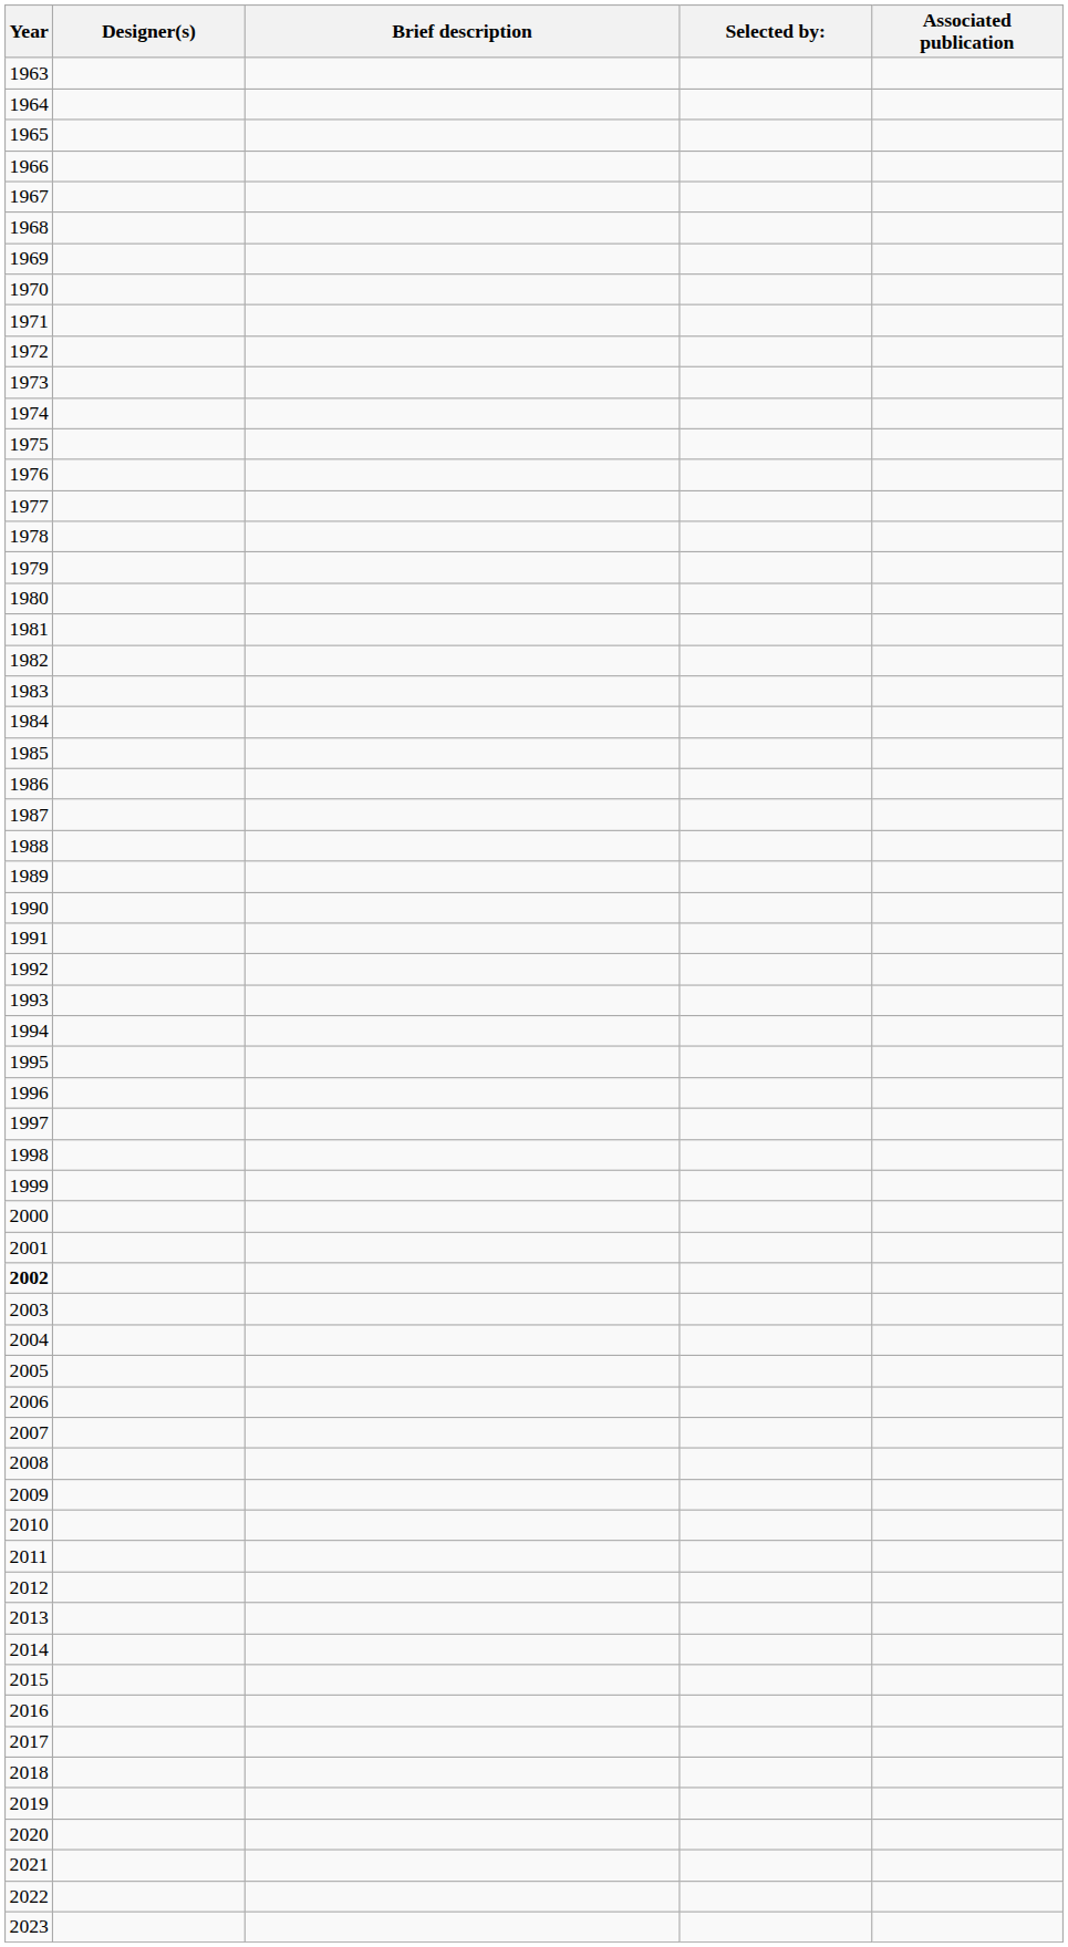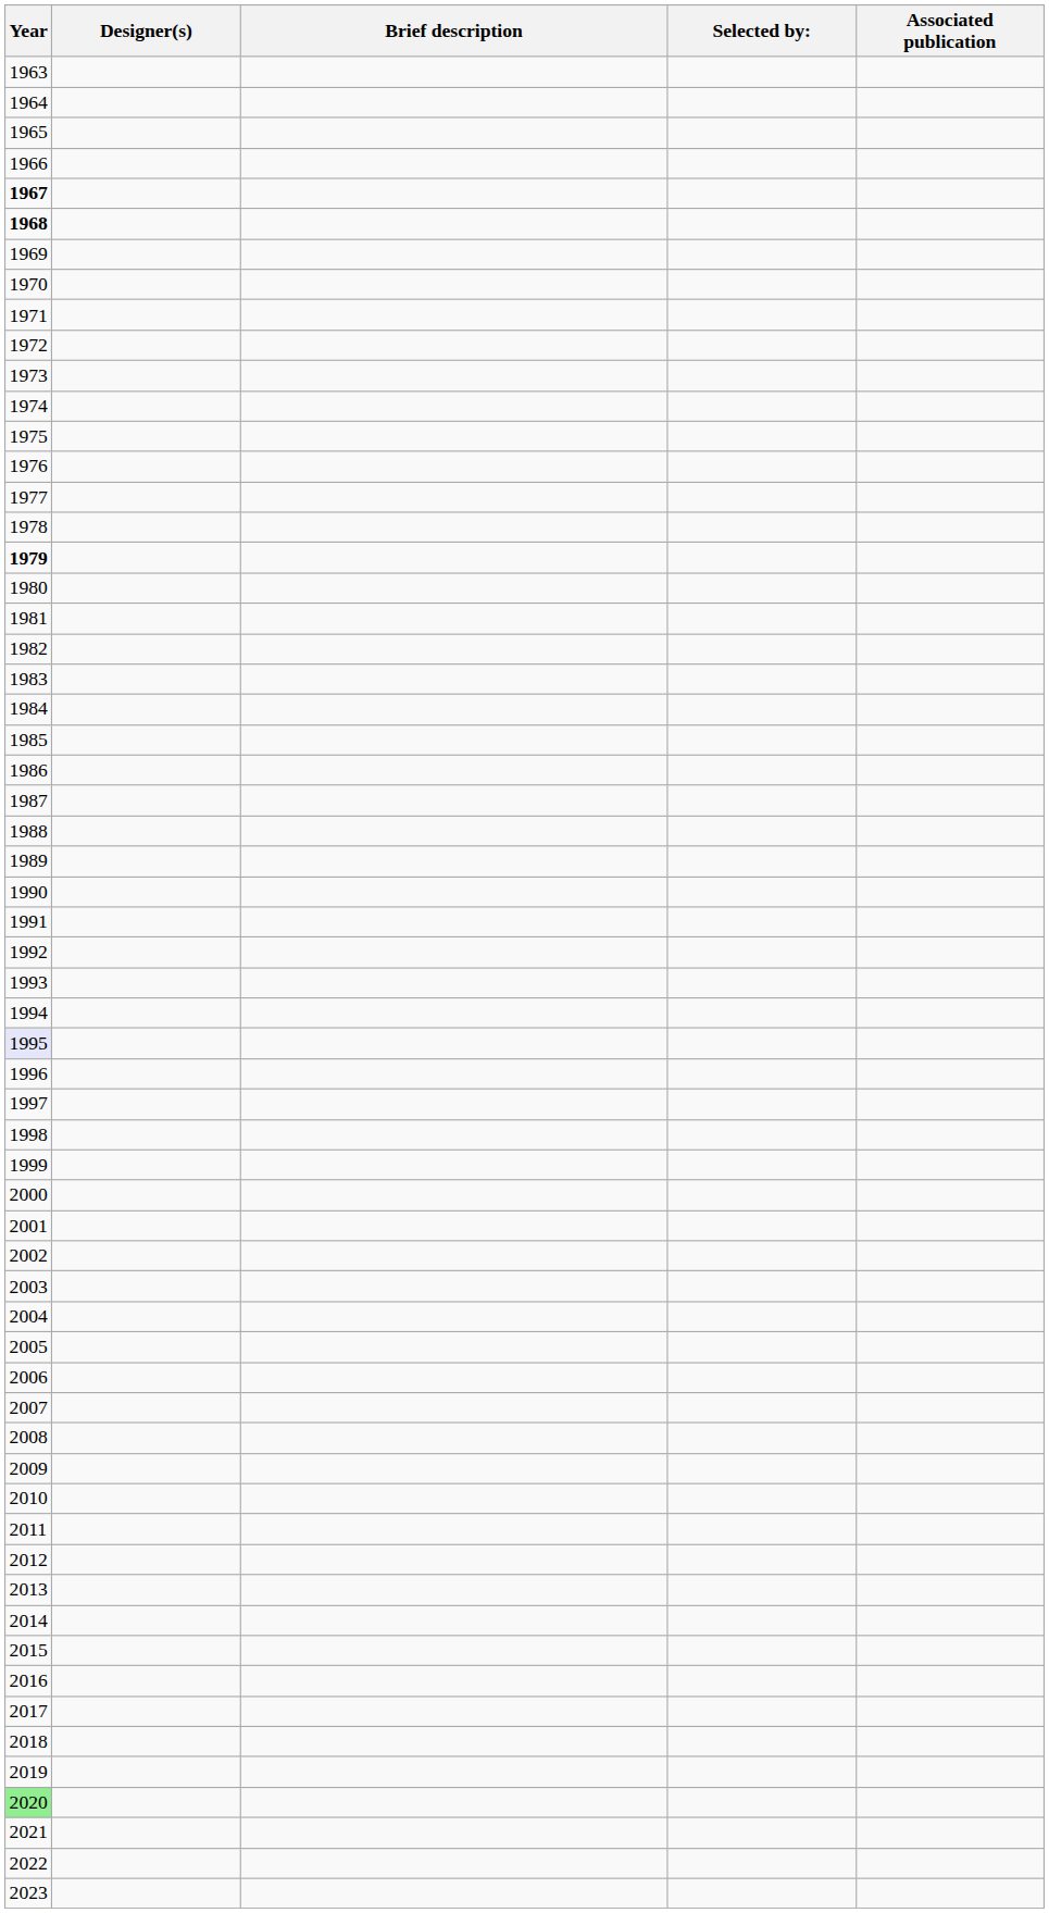1967 | Year: normal -> bold
1968 | Year: normal -> bold
1979 | Year: normal -> bold
1995 | Year: no background -> lavender background
2002 | Year: bold -> normal
2020 | Year: no background -> lightgreen background
